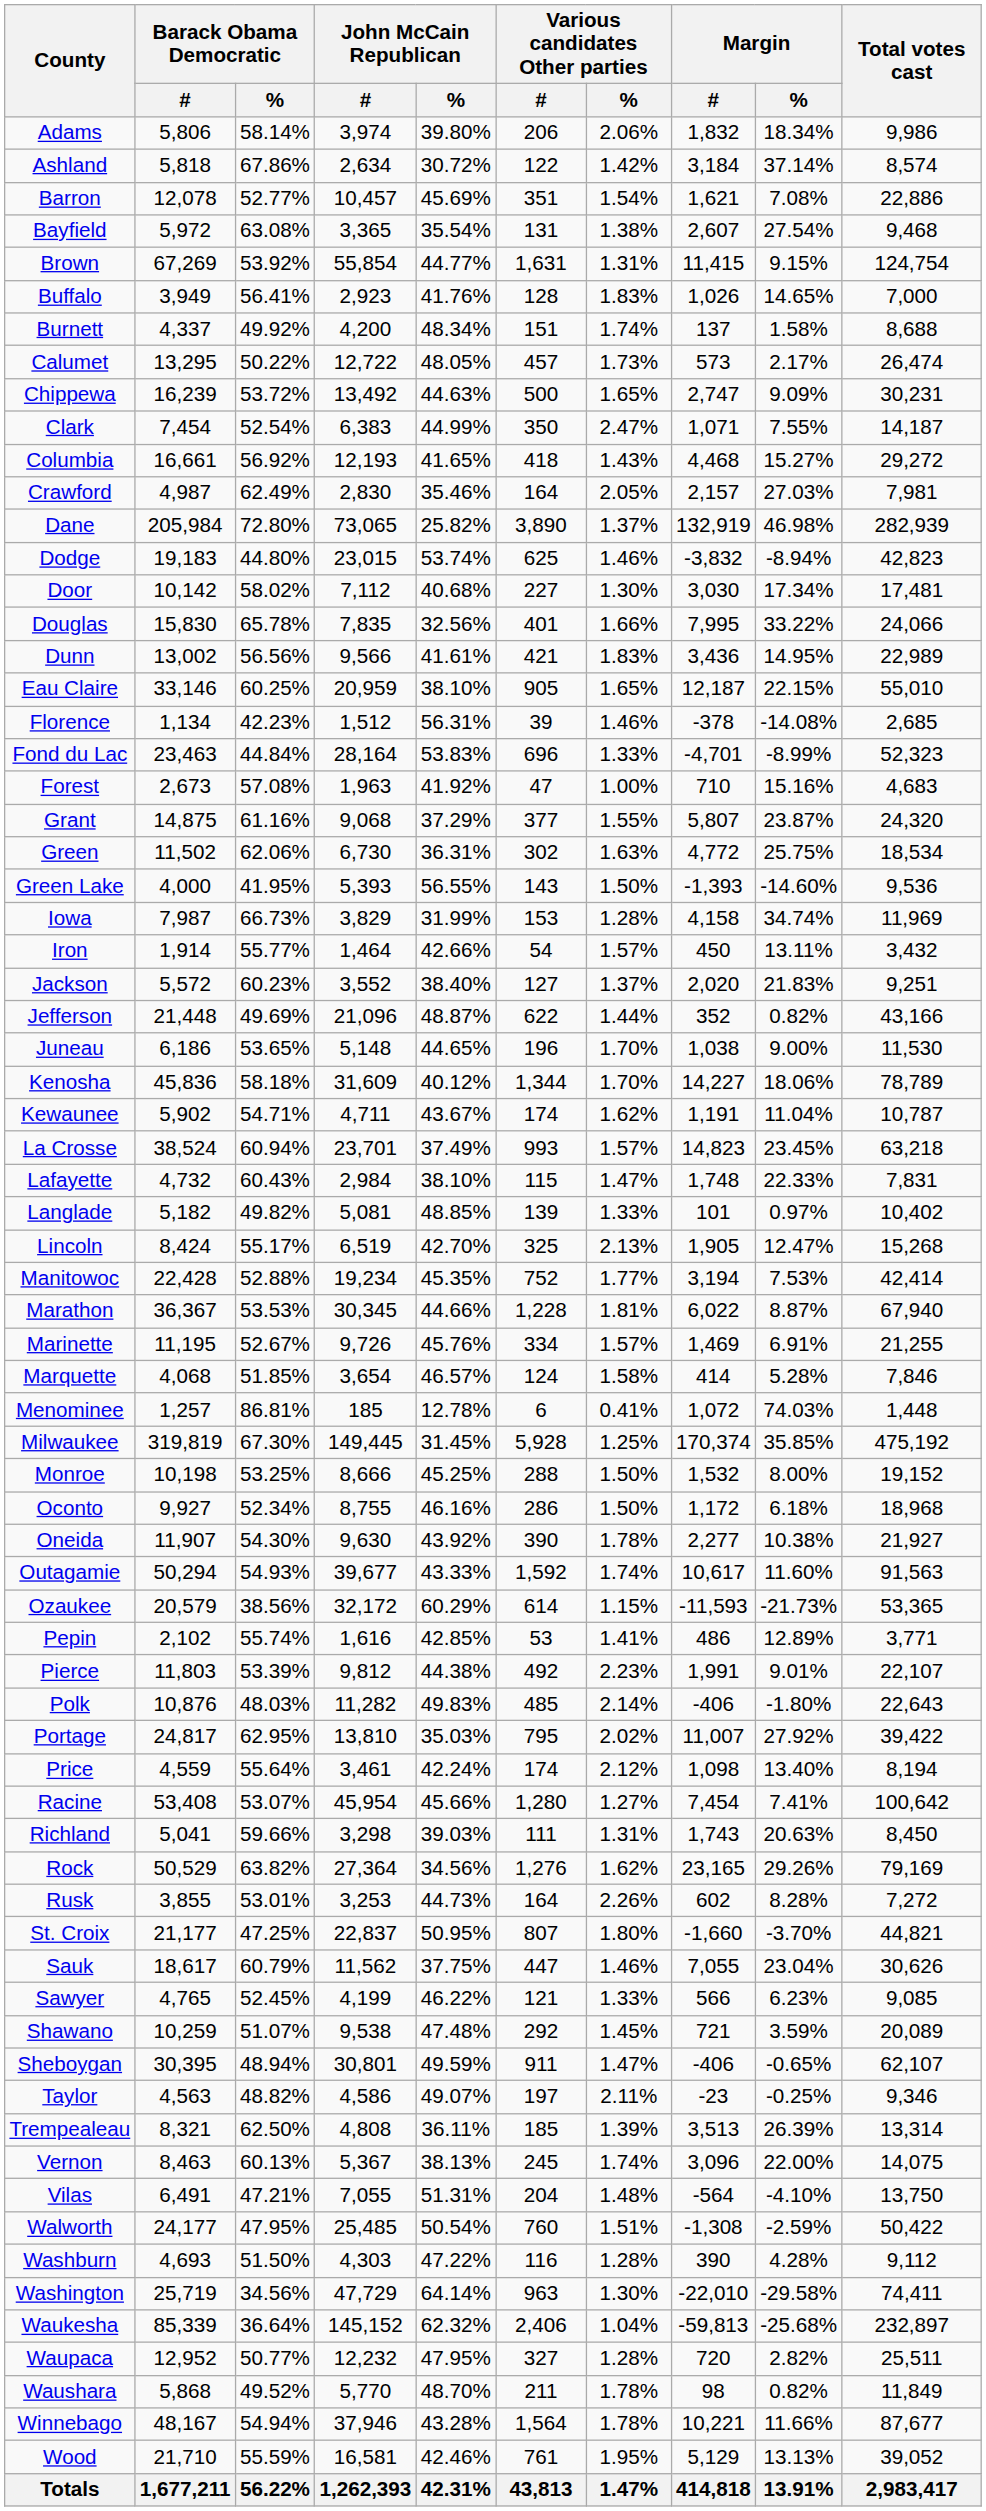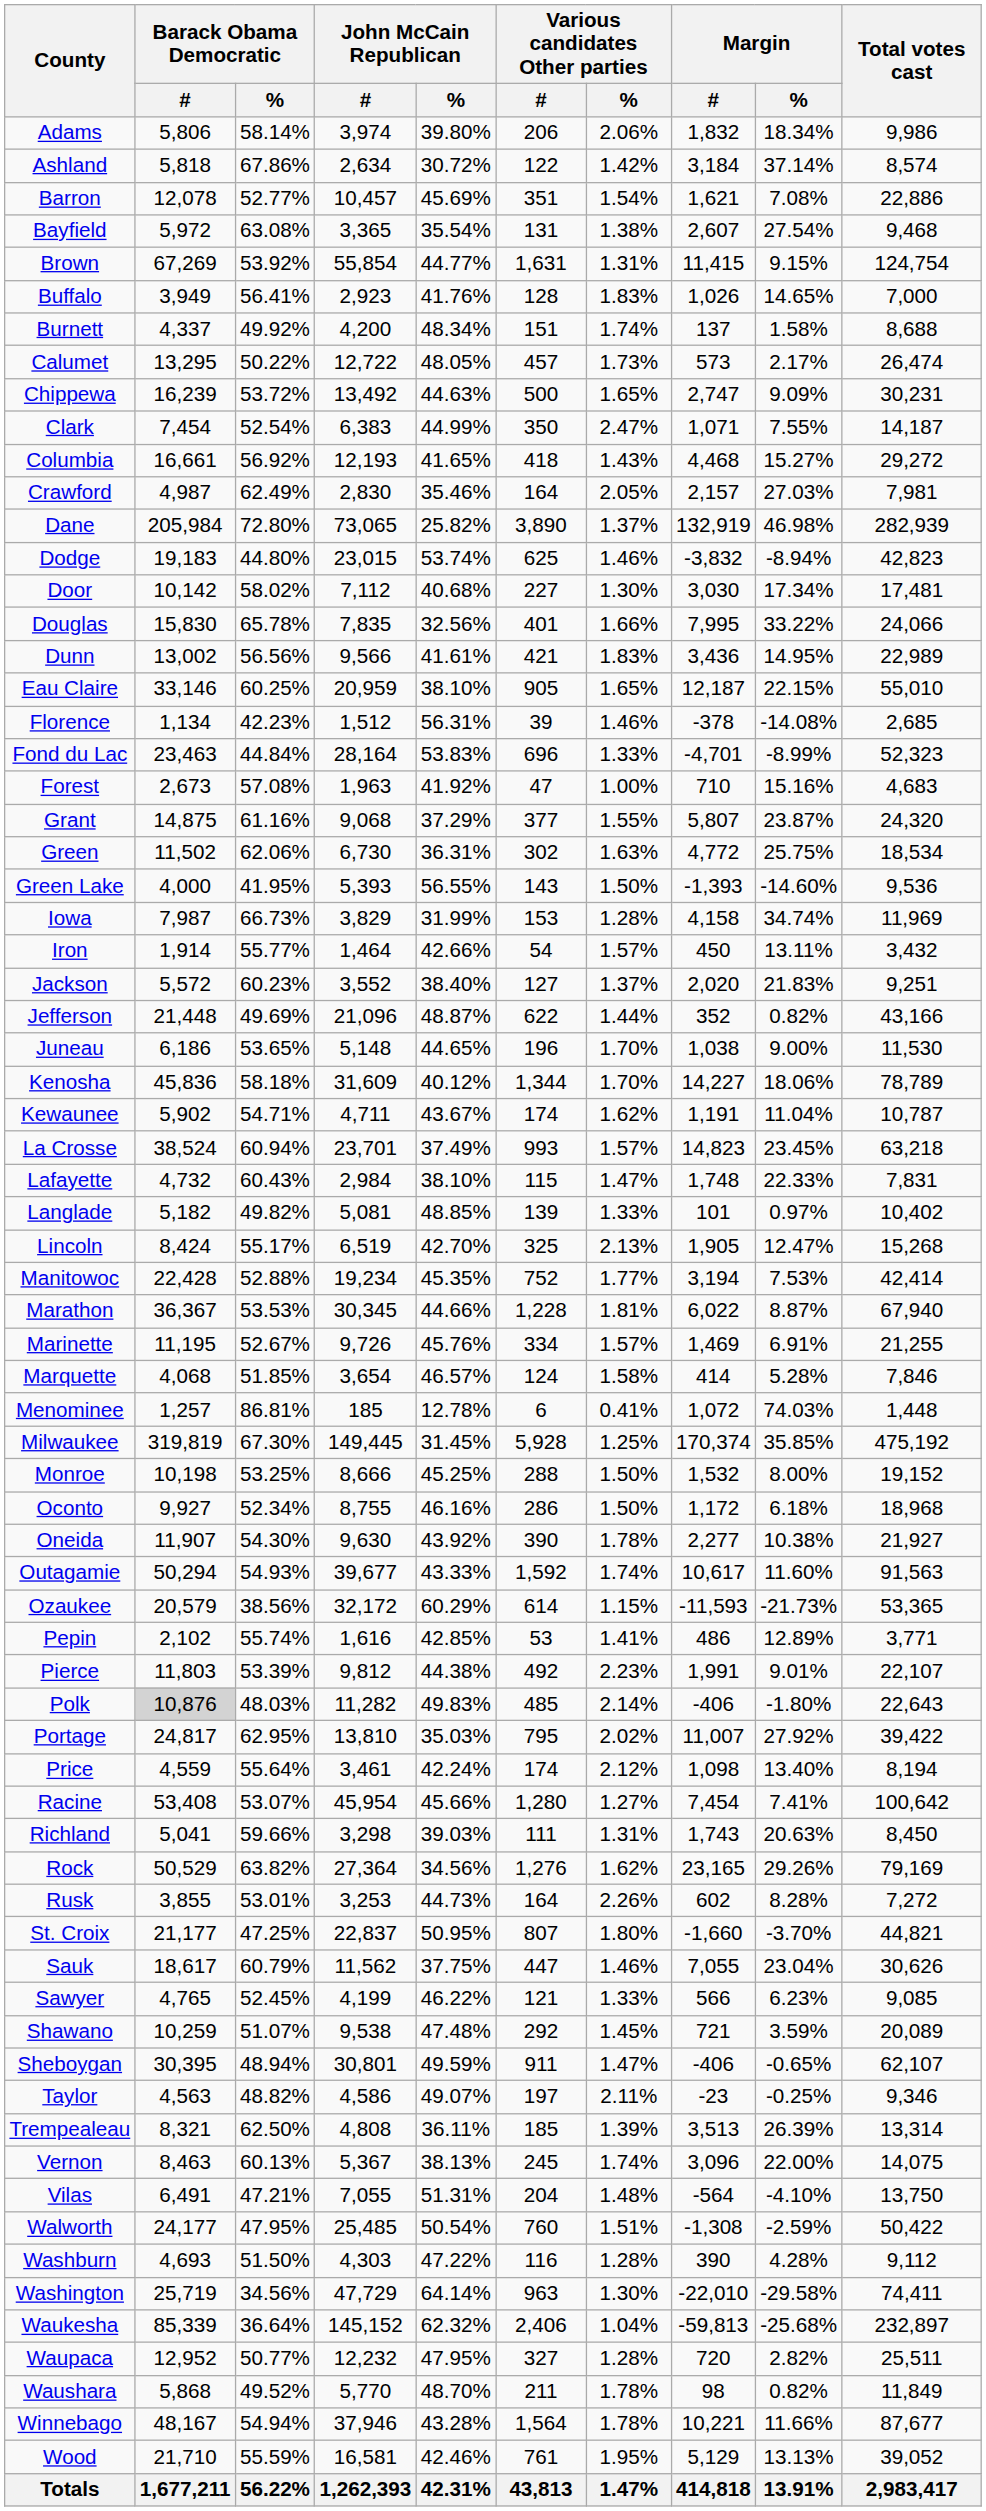Polk | Barack Obama Democratic / #: no background -> lightgrey background
